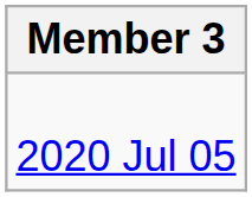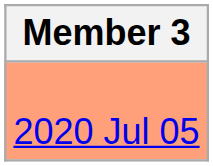row 2 | column 1: no background -> lightsalmon background
